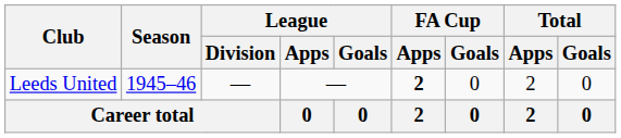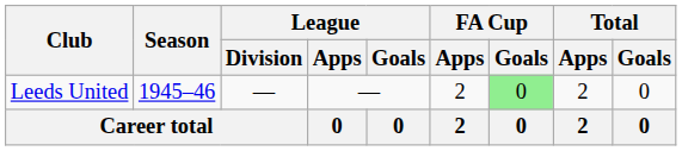Leeds United | FA Cup / Apps: bold -> normal
Leeds United | FA Cup / Goals: no background -> lightgreen background
